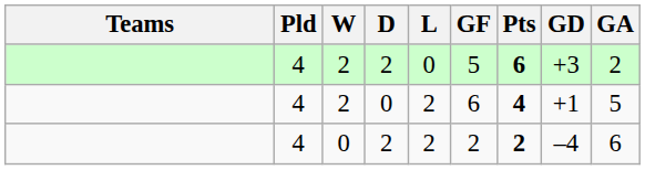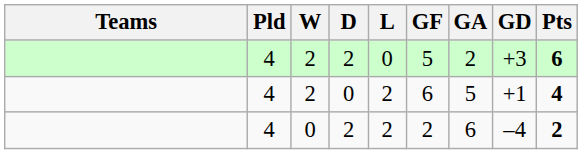columns swapped: GA <-> Pts
